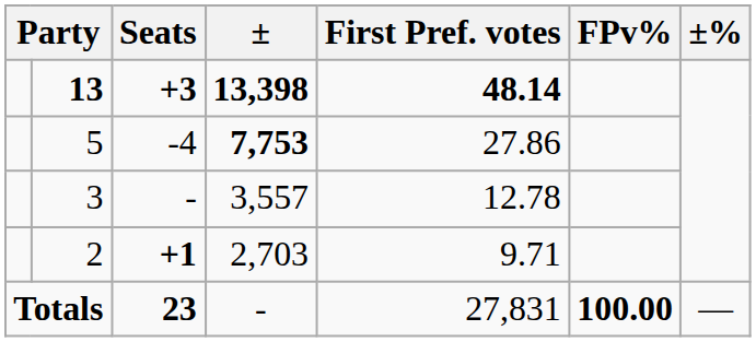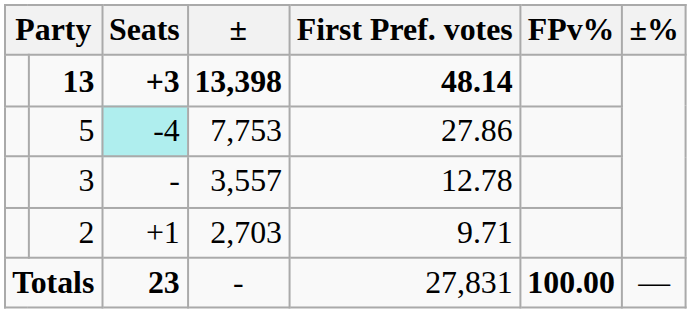5 | Seats: no background -> paleturquoise background
5 | ±: bold -> normal
2 | Seats: bold -> normal
